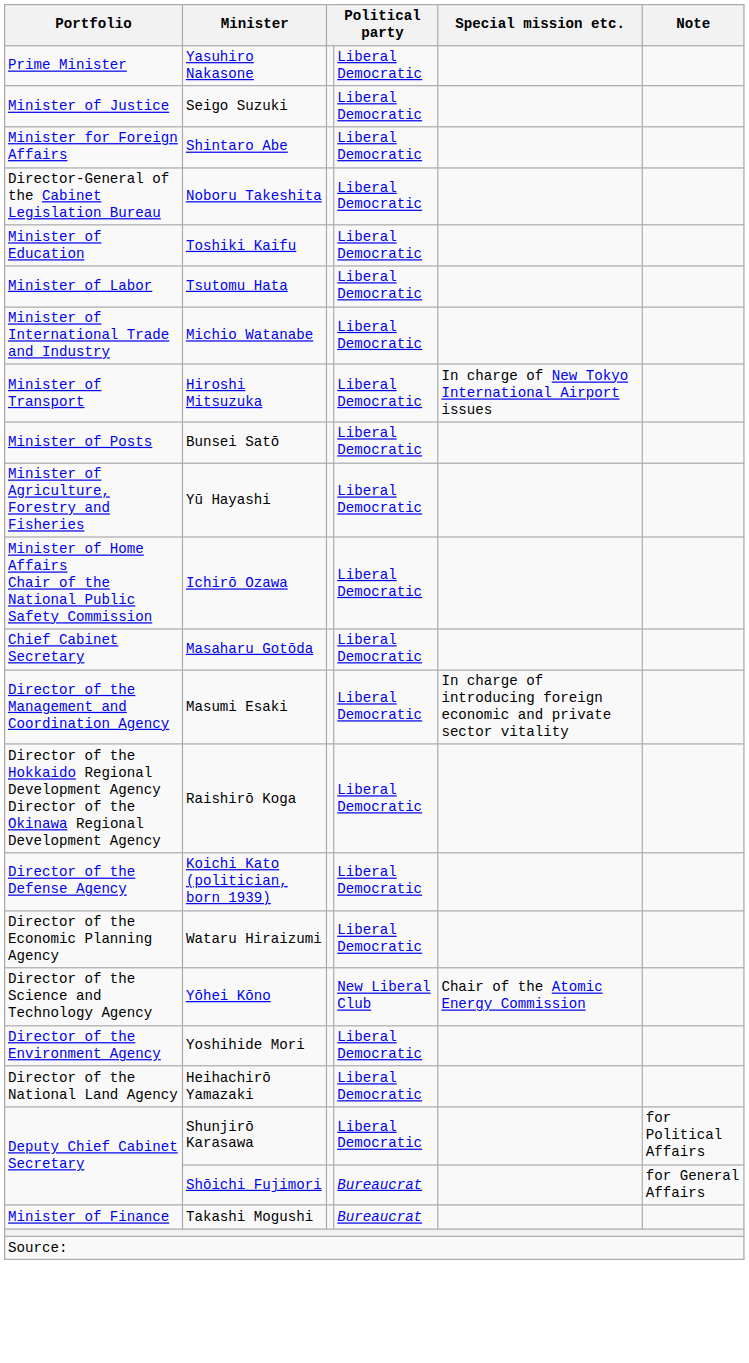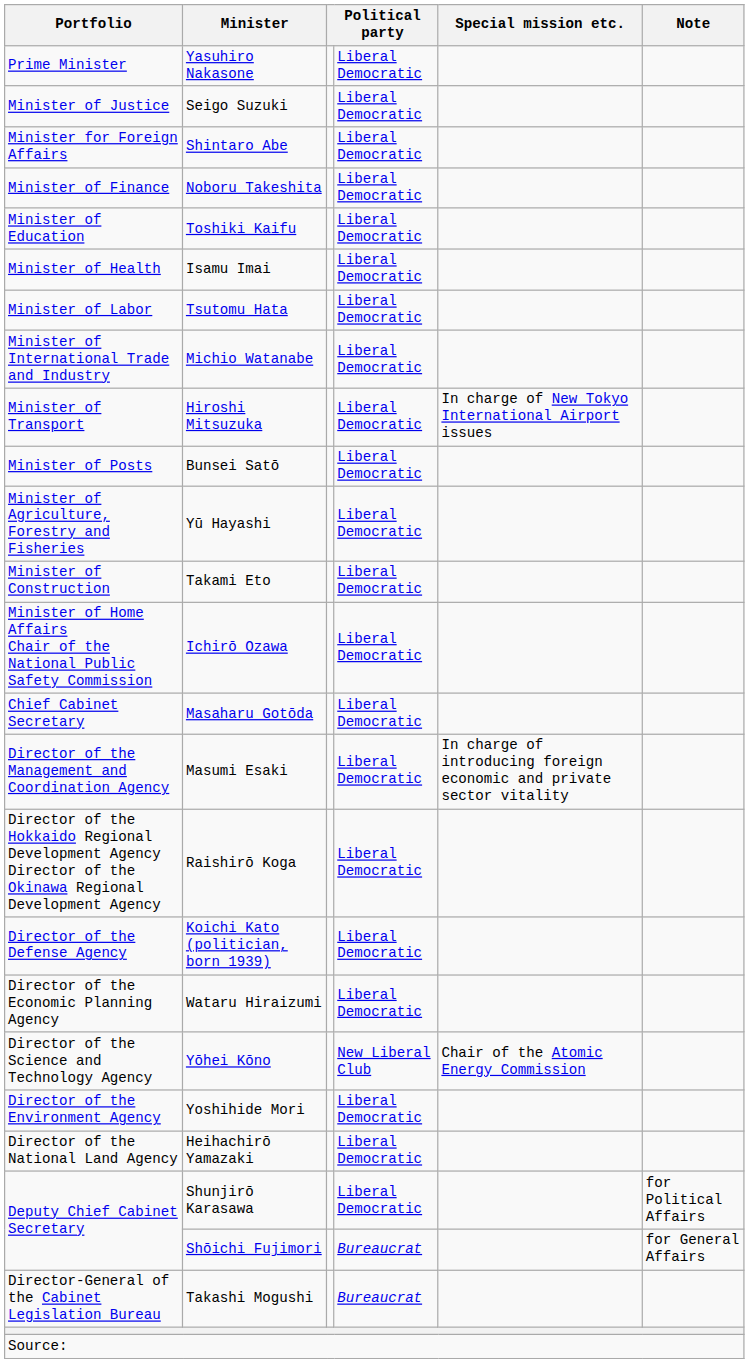Noboru Takeshita | Portfolio: Director-General of the Cabinet Legislation Bureau -> Minister of Finance
+ row: Minister of Health | Isamu Imai | Liberal Democratic
+ row: Minister of Construction | Takami Eto | Liberal Democratic
Takashi Mogushi | Portfolio: Minister of Finance -> Director-General of the Cabinet Legislation Bureau
